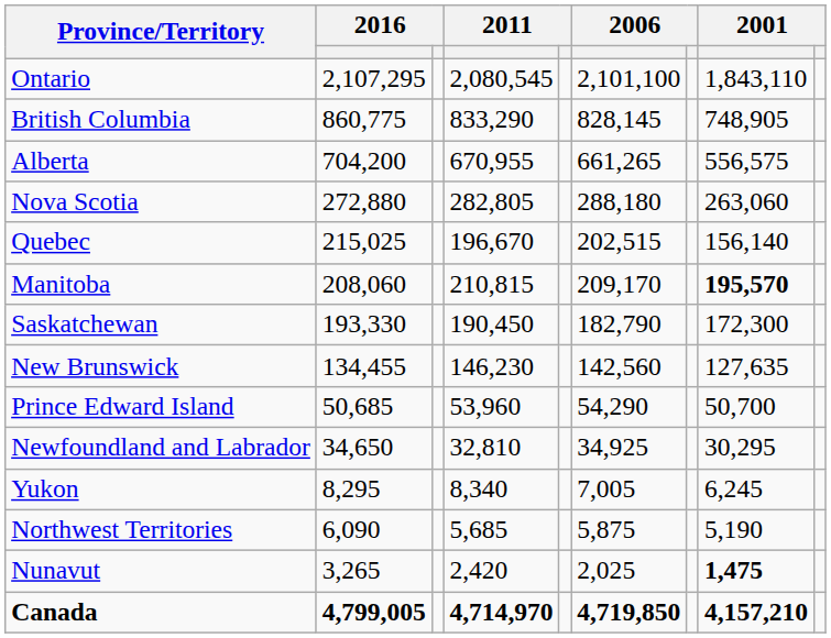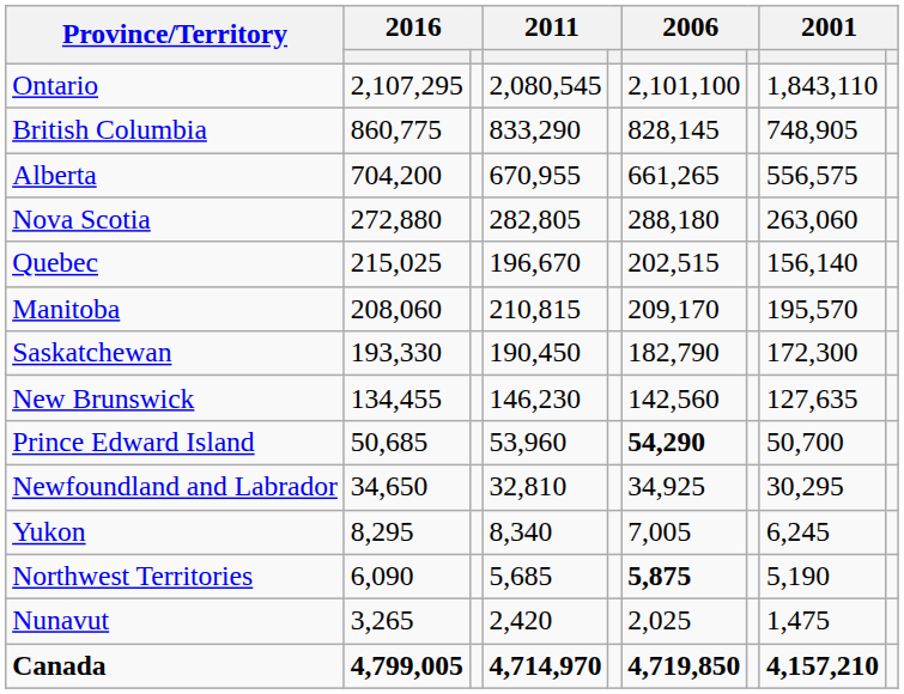Manitoba | column 8: bold -> normal
Prince Edward Island | column 6: normal -> bold
Northwest Territories | column 6: normal -> bold
Nunavut | column 8: bold -> normal
